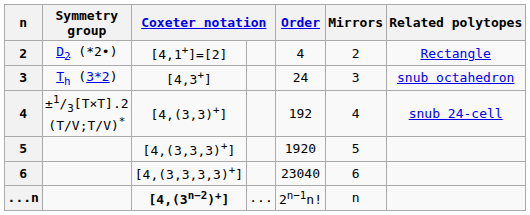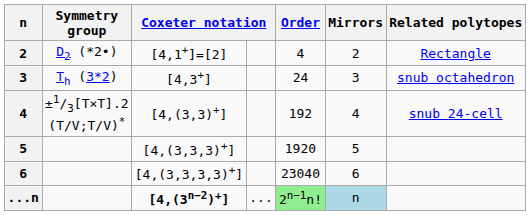...n | Order: no background -> lightgreen background
...n | Mirrors: no background -> lightblue background
